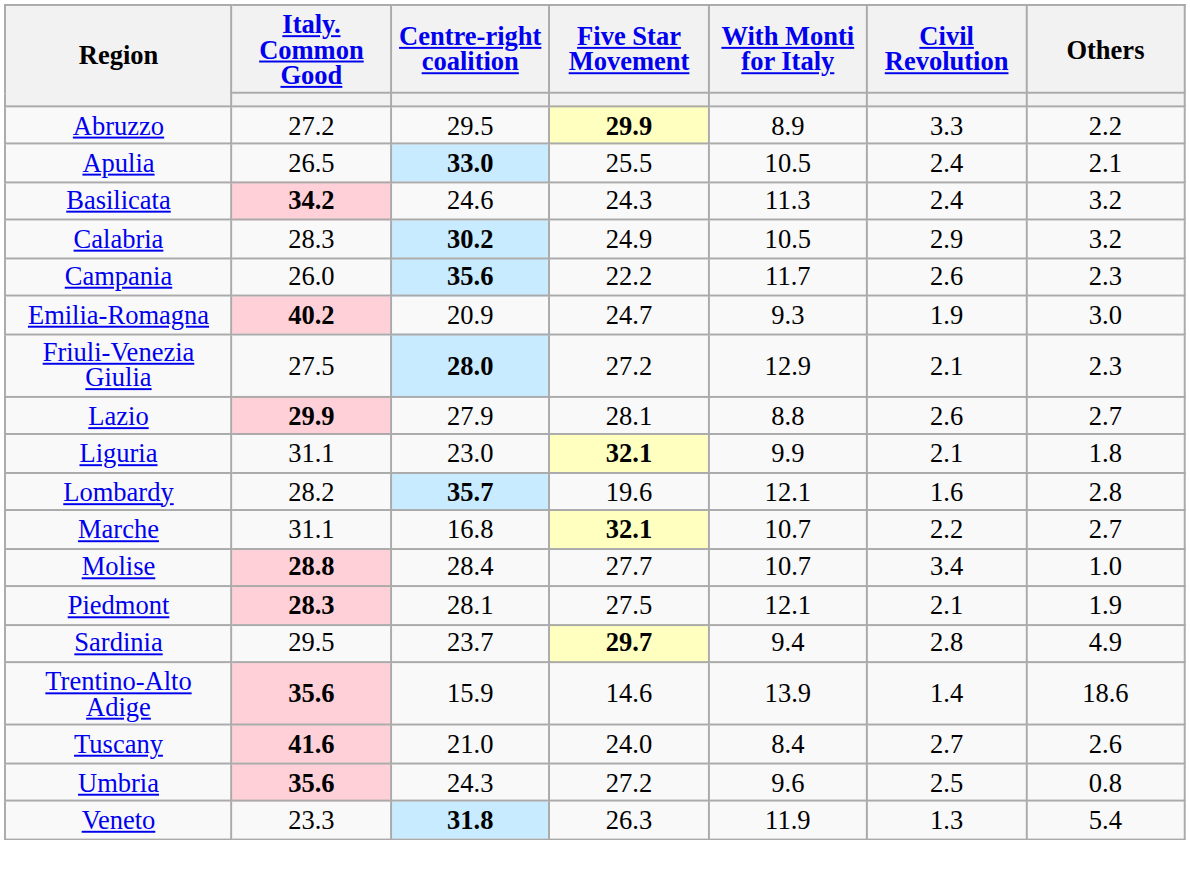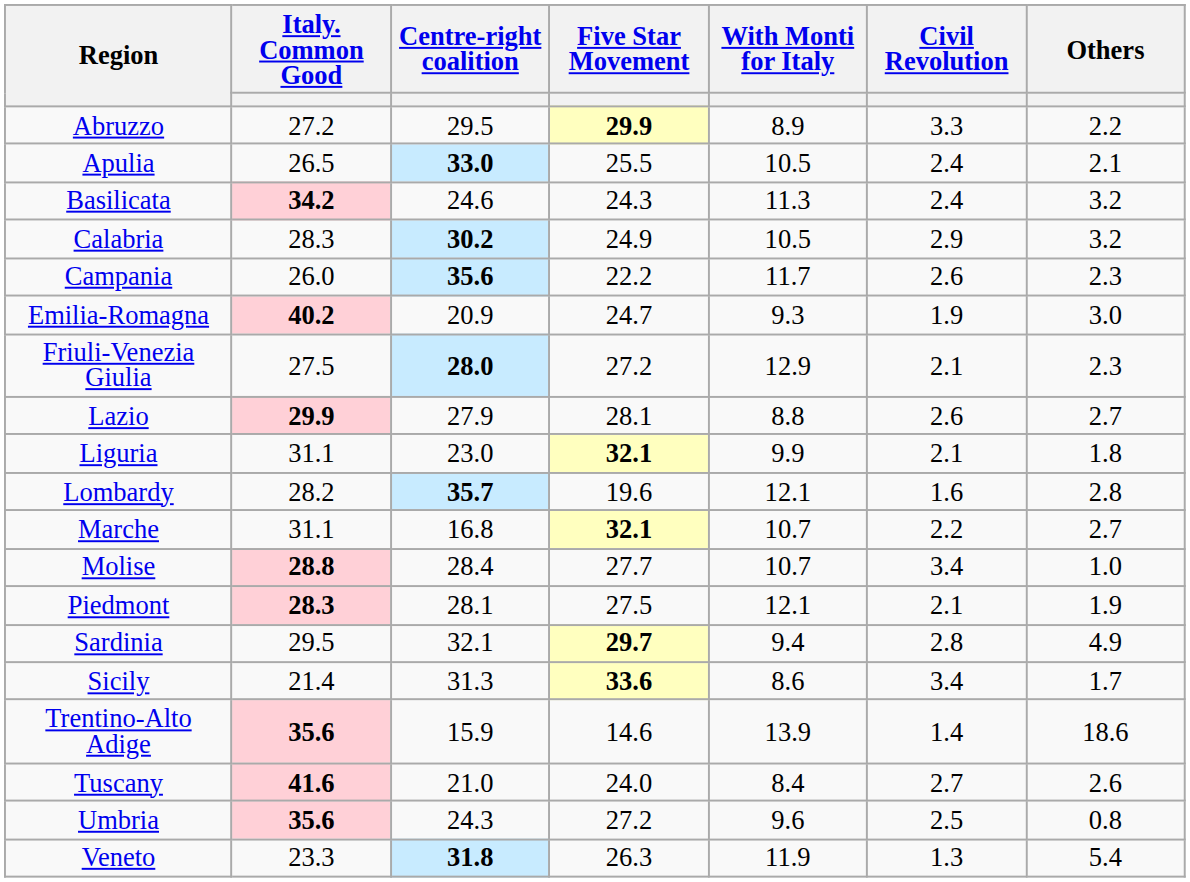Sardinia | Centre-right coalition: 23.7 -> 32.1
+ row: Sicily | 21.4 | 31.3 | 33.6 | 8.6 | 3.4 | 1.7
